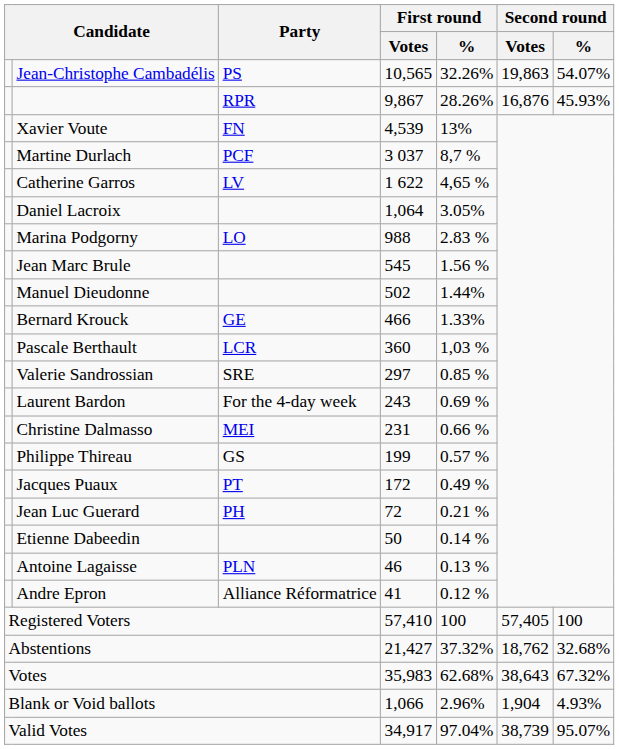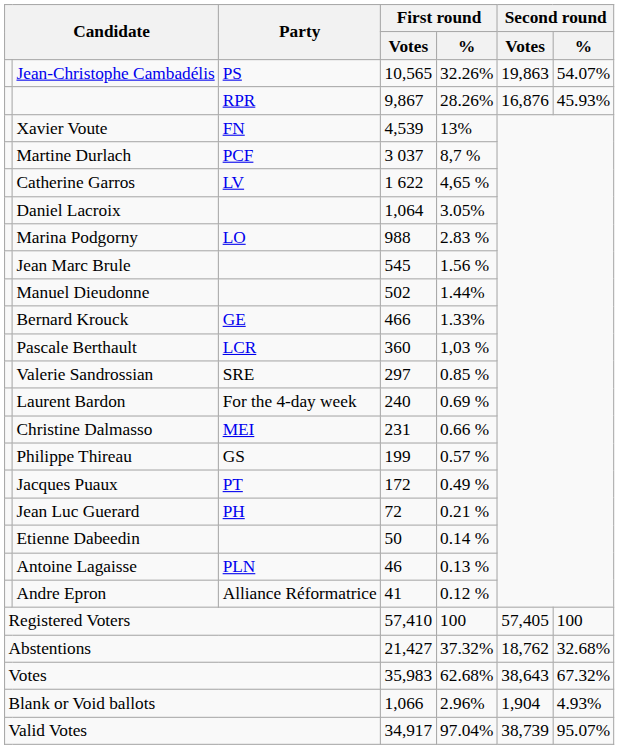Laurent Bardon | First round / Votes: 243 -> 240
